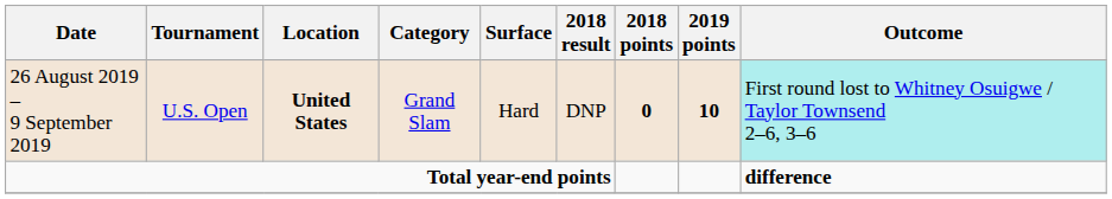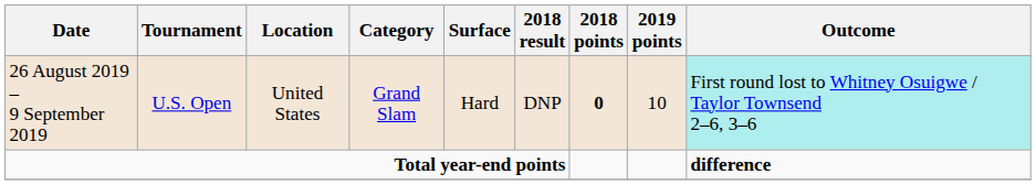26 August 2019 – 9 September 2019 | Location: bold -> normal
26 August 2019 – 9 September 2019 | 2019 points: bold -> normal
